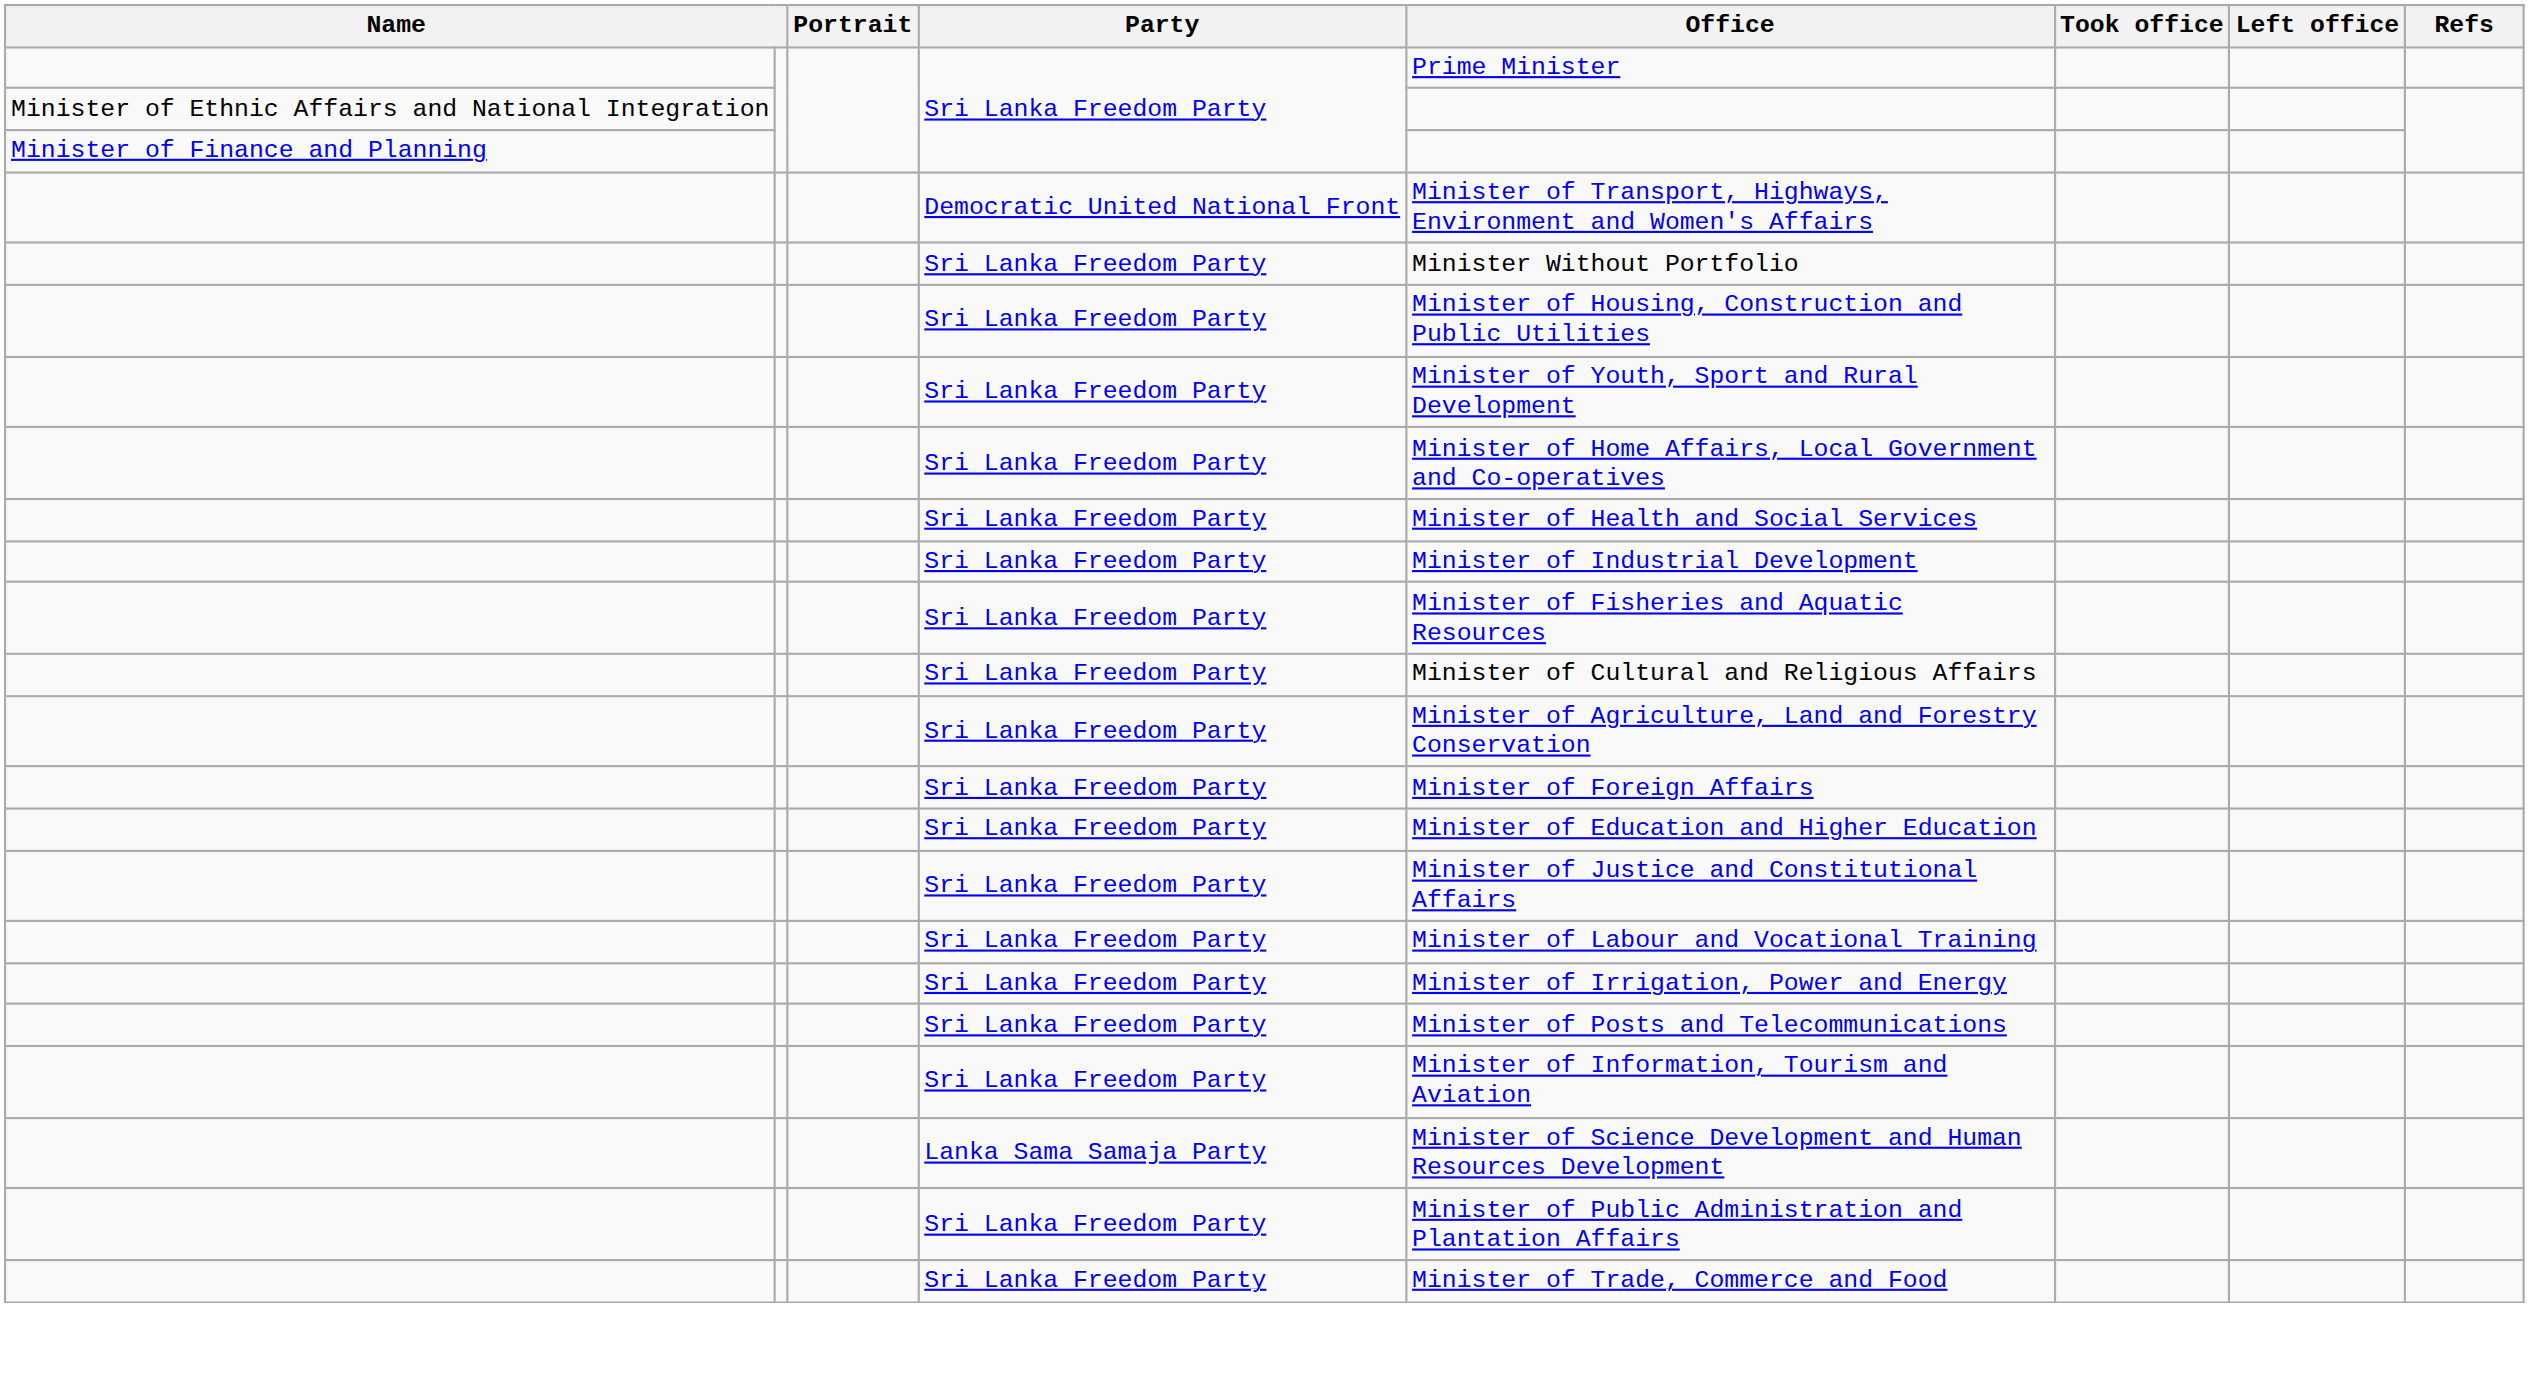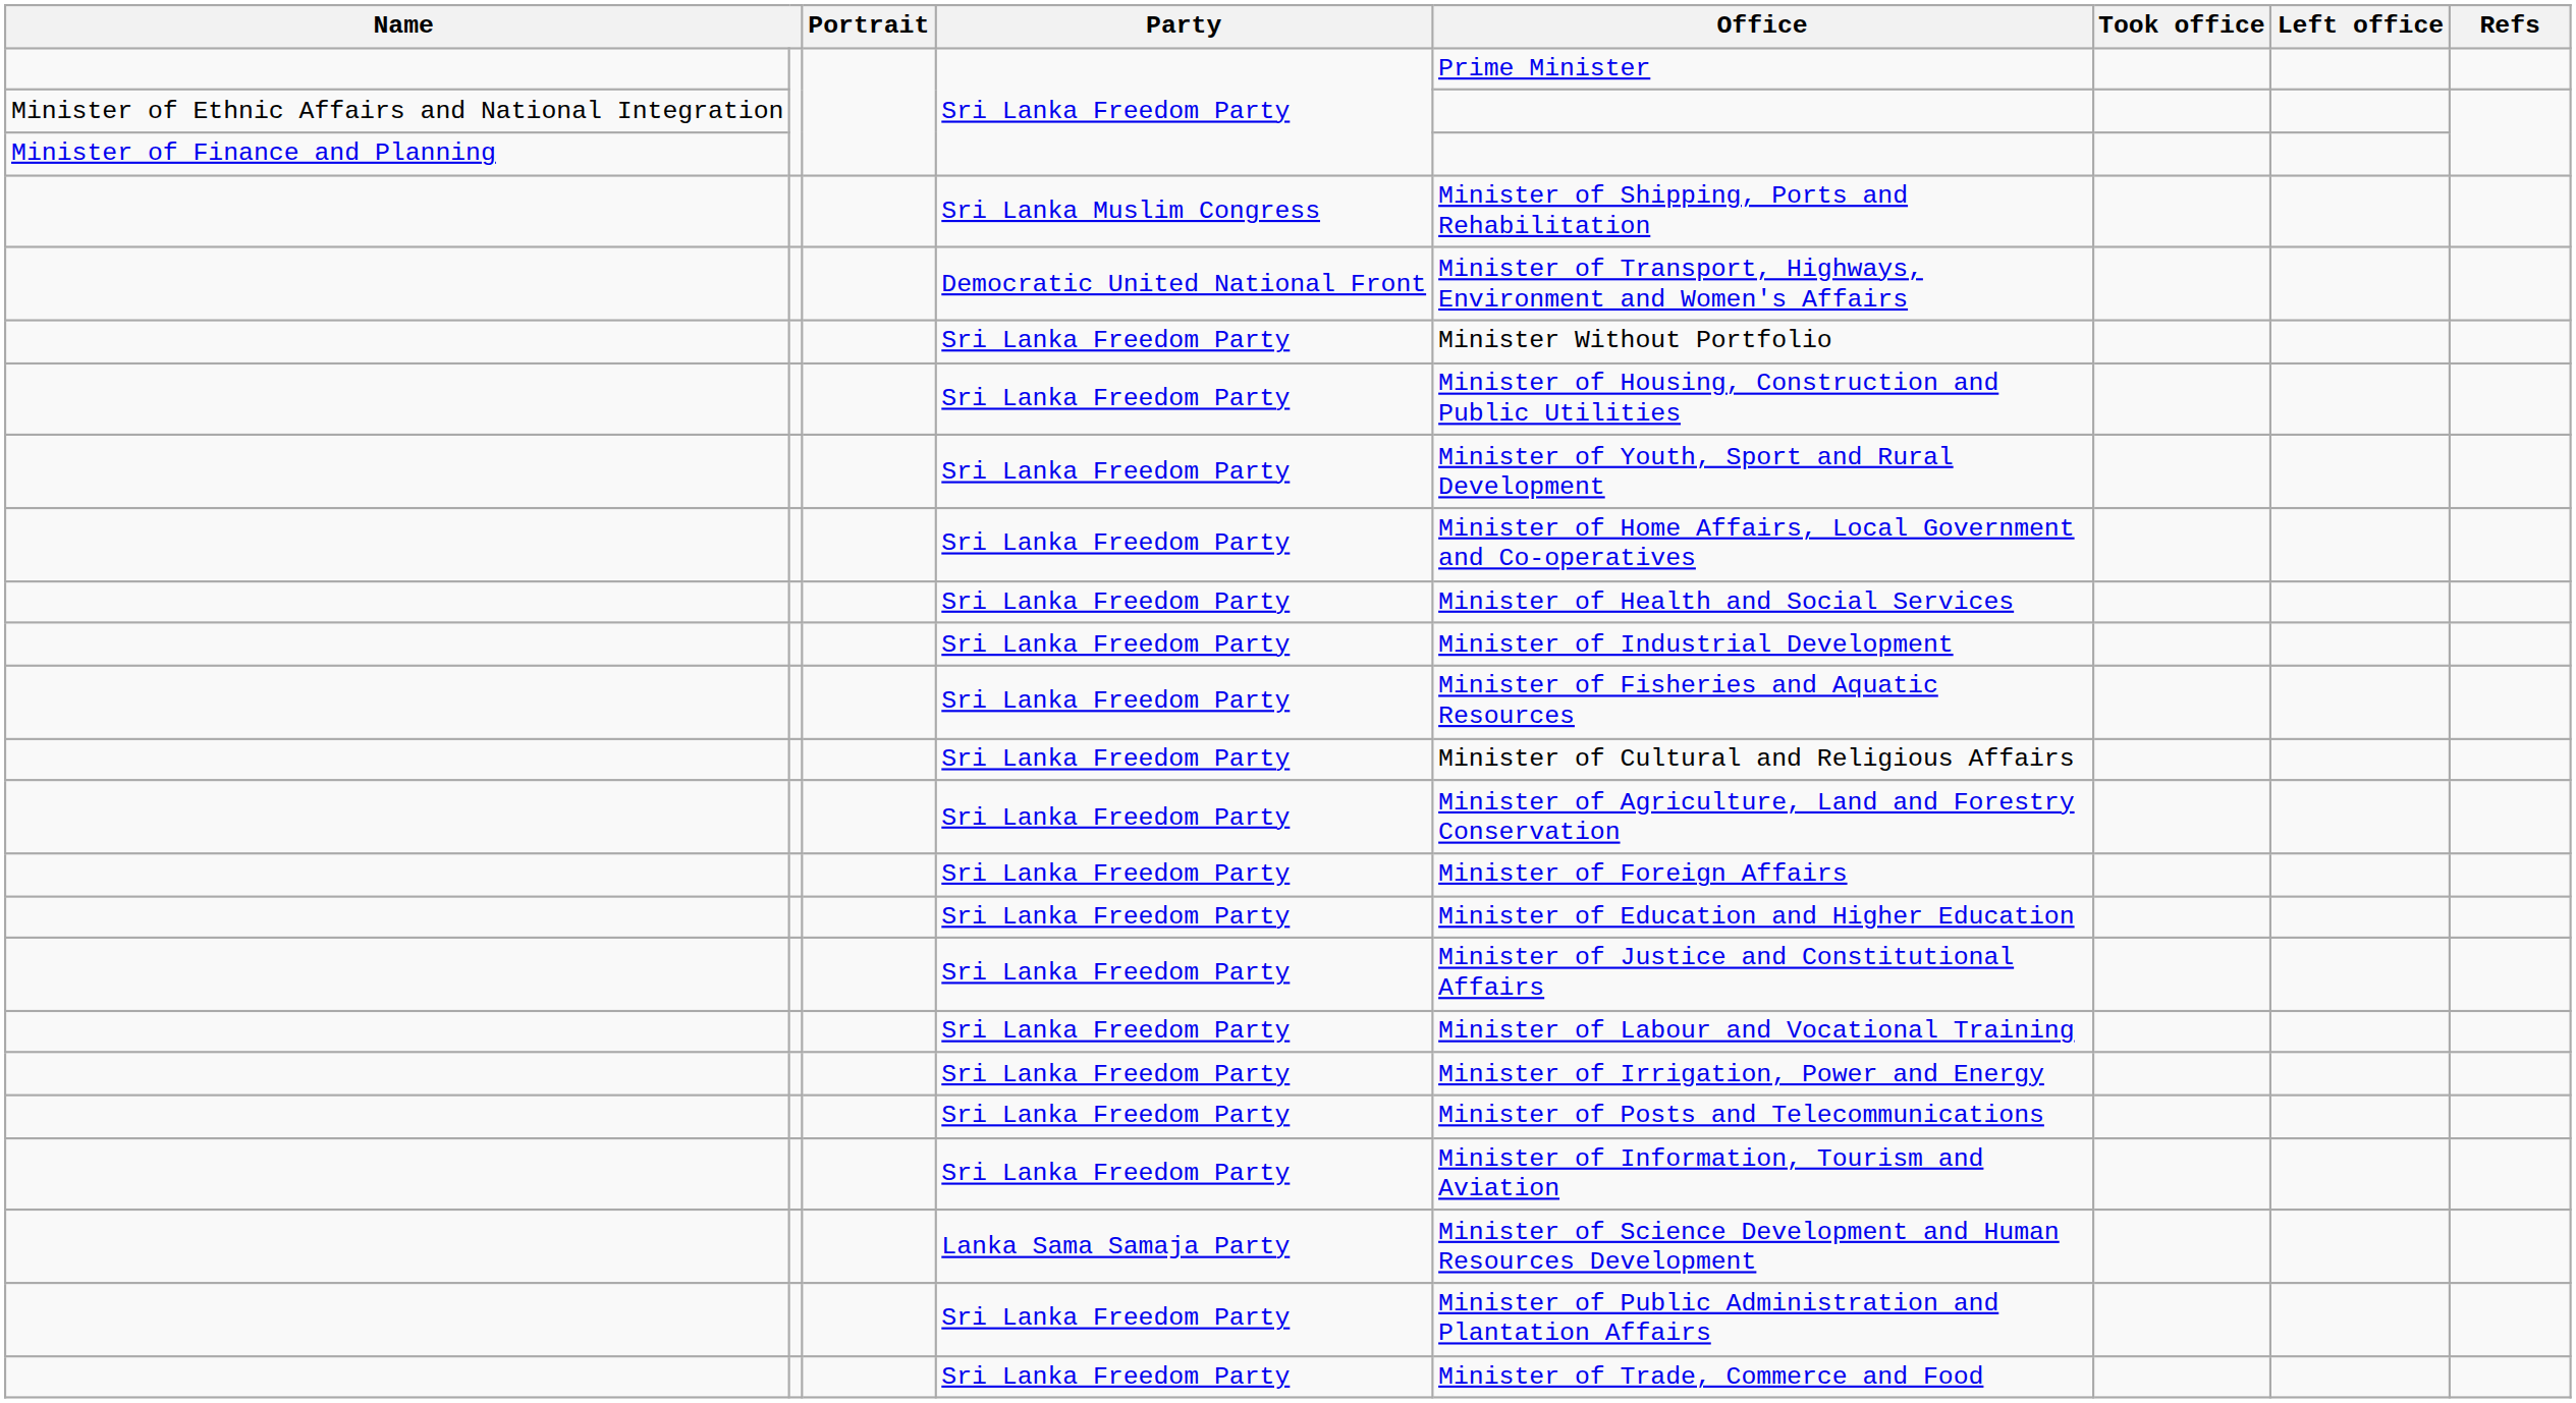+ row: Sri Lanka Muslim Congress | Minister of Shipping, Ports and Rehabilitation
